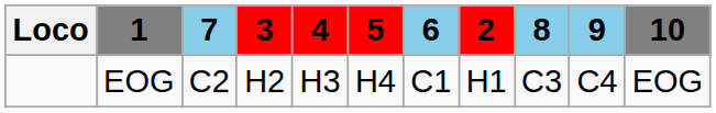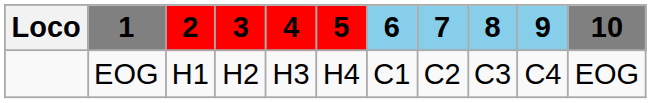columns swapped: 2 <-> 7
